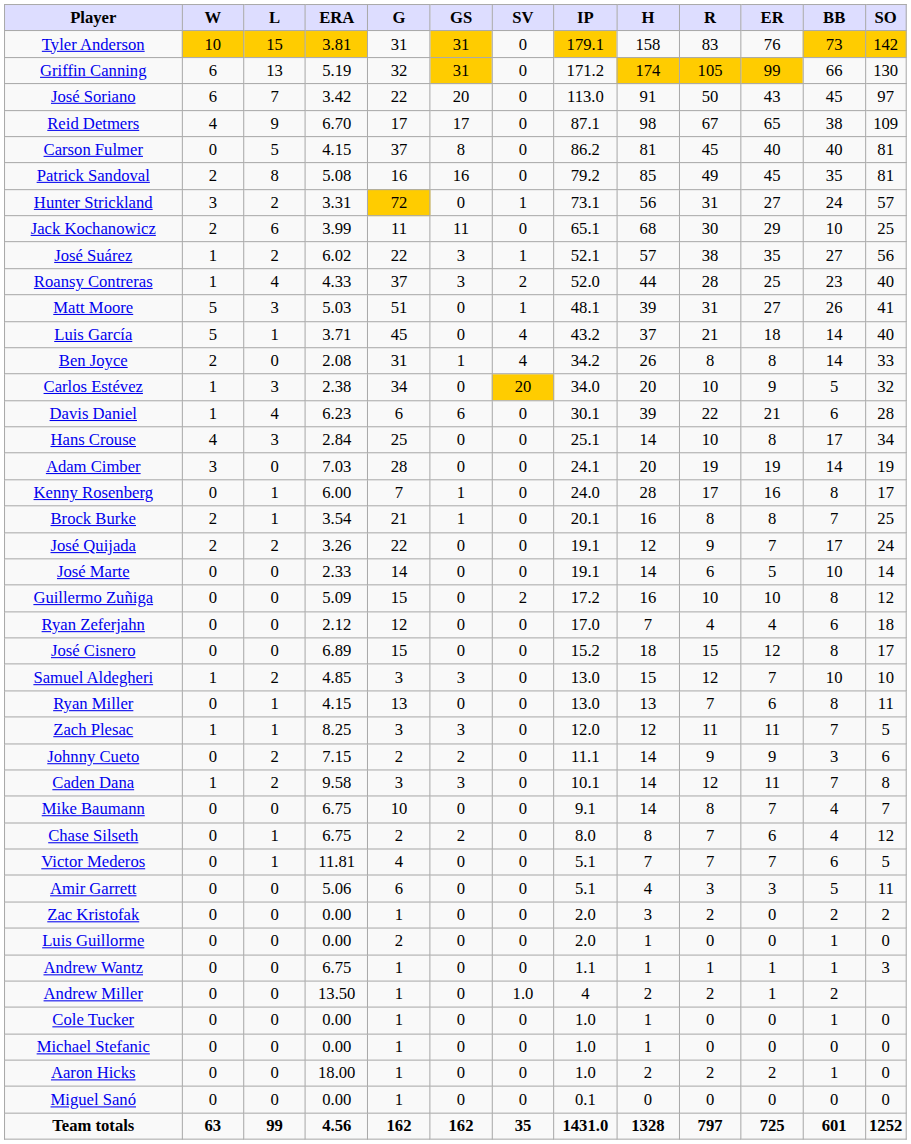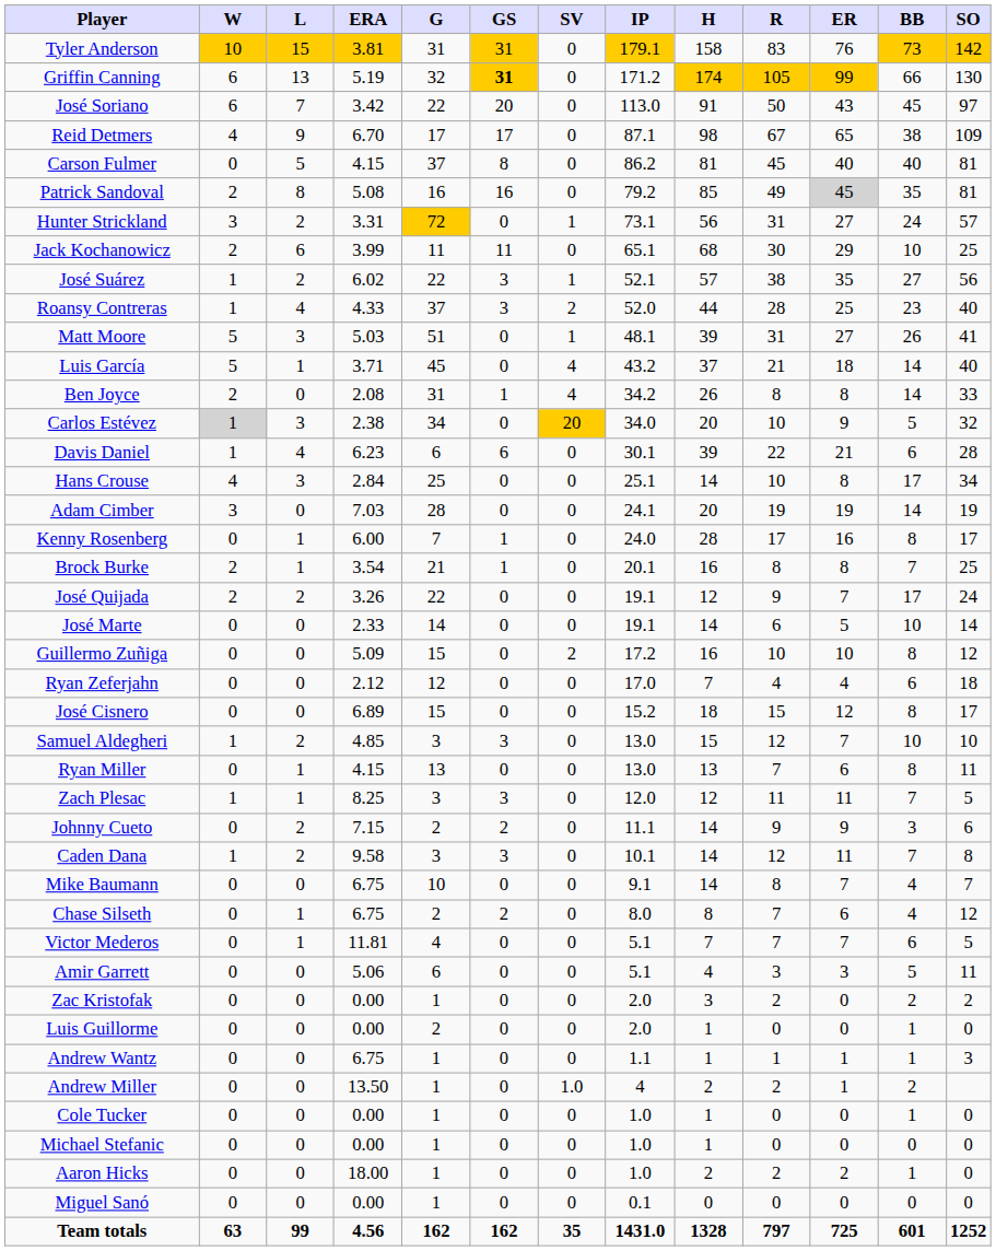Griffin Canning | GS: normal -> bold
Patrick Sandoval | ER: no background -> lightgrey background
Carlos Estévez | W: no background -> lightgrey background
